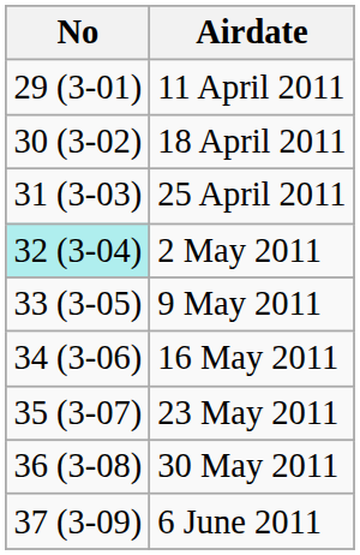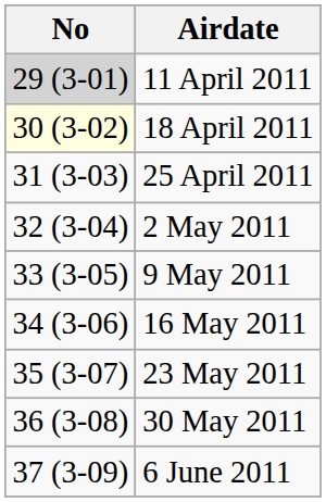11 April 2011 | No: no background -> lightgrey background
18 April 2011 | No: no background -> lightyellow background
2 May 2011 | No: paleturquoise background -> no background
